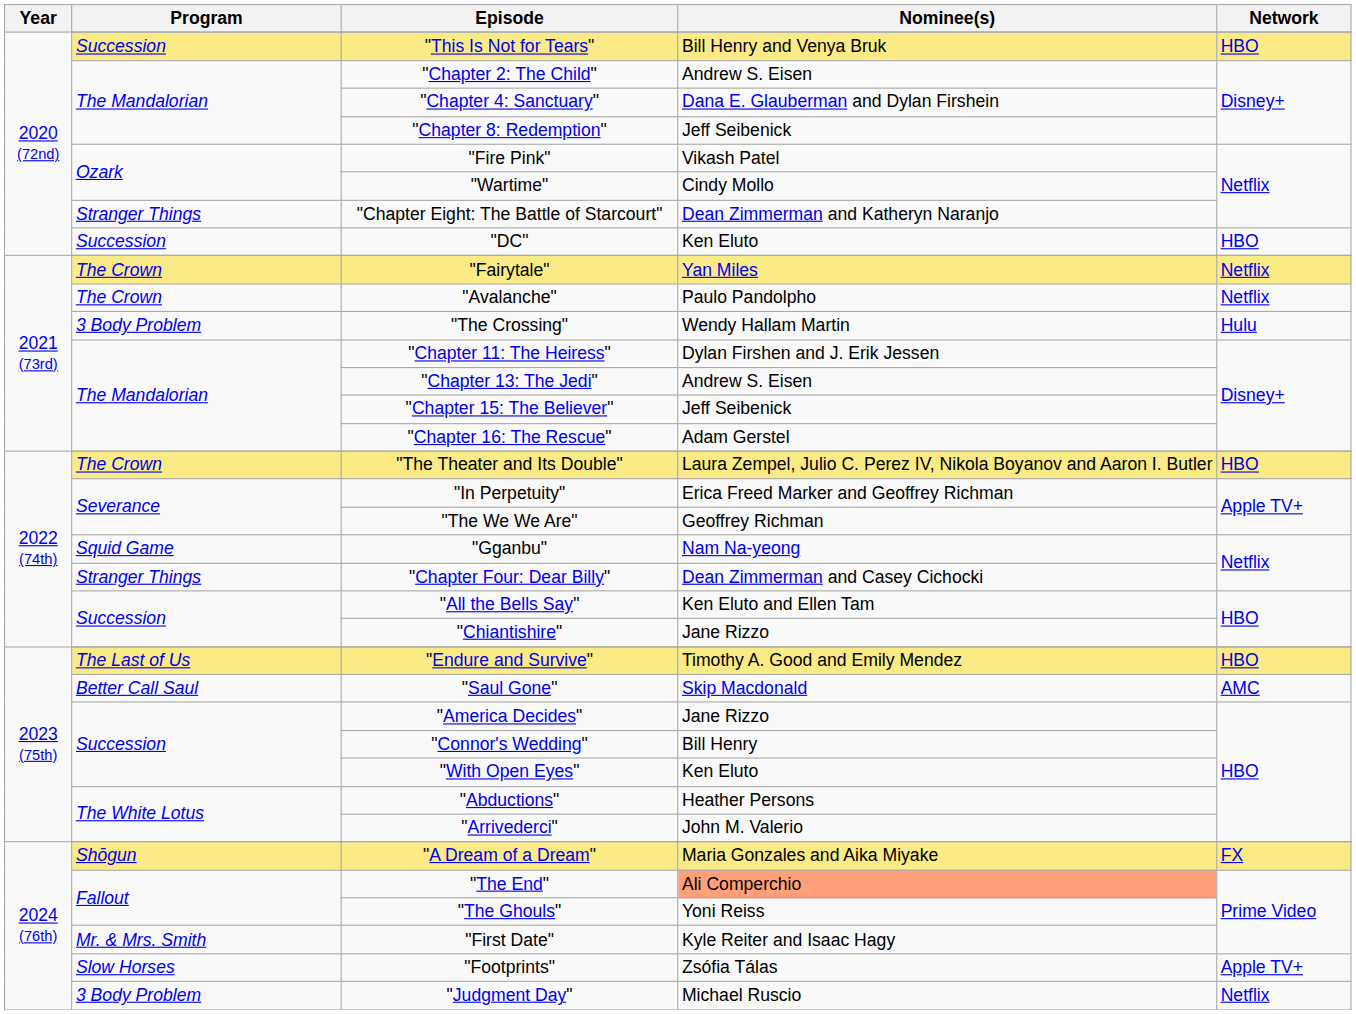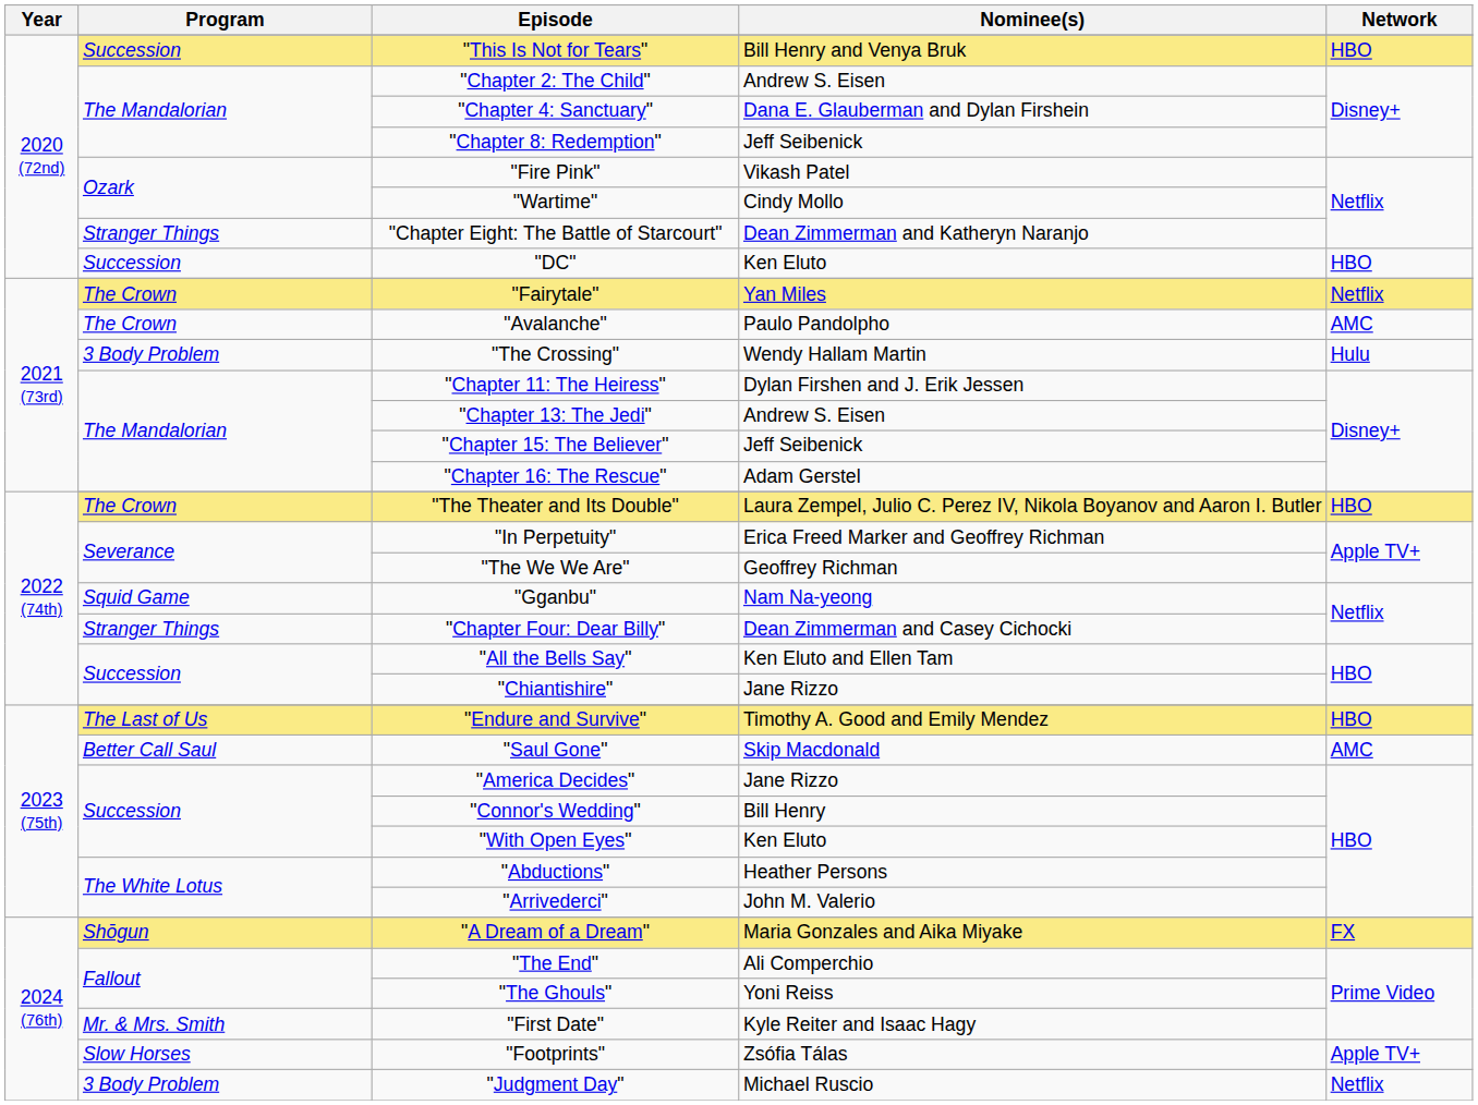"Avalanche" | Network: Netflix -> AMC
"The End" | Nominee(s): lightsalmon background -> no background
